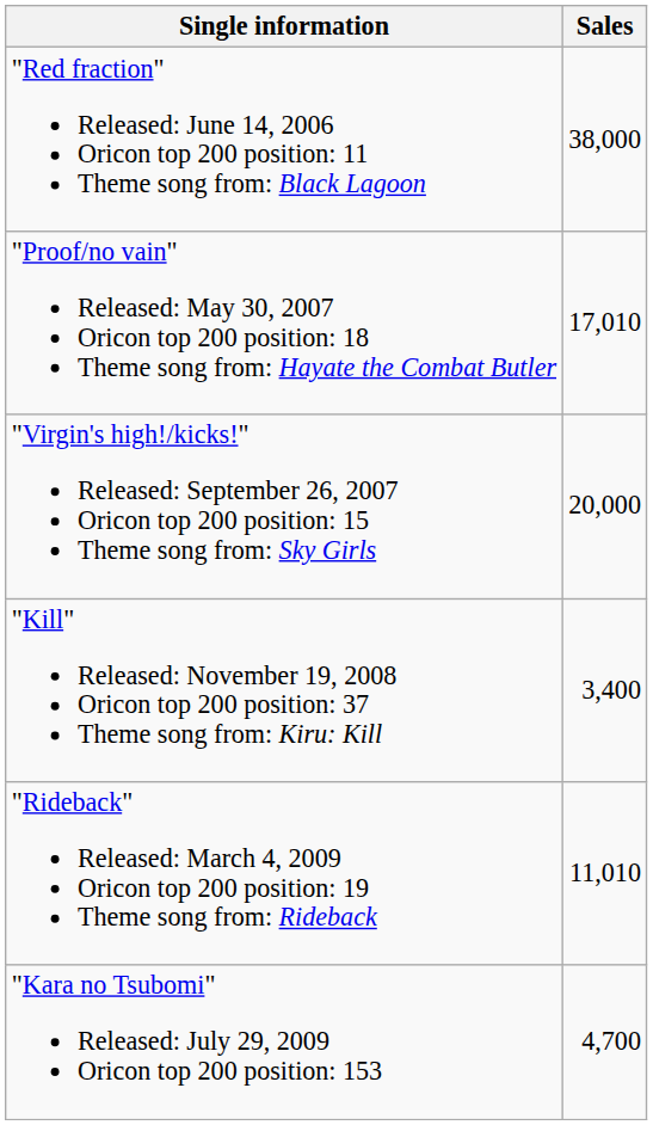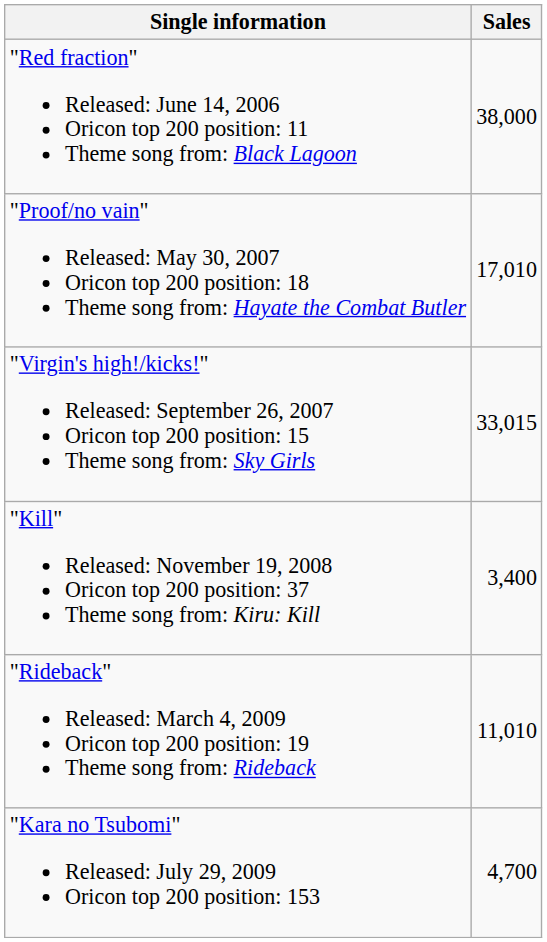row 4 | Sales: 20,000 -> 33,015
